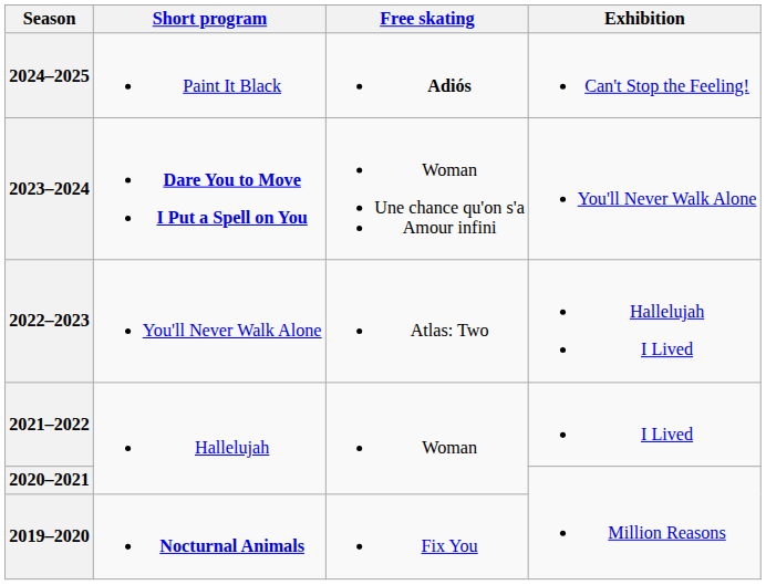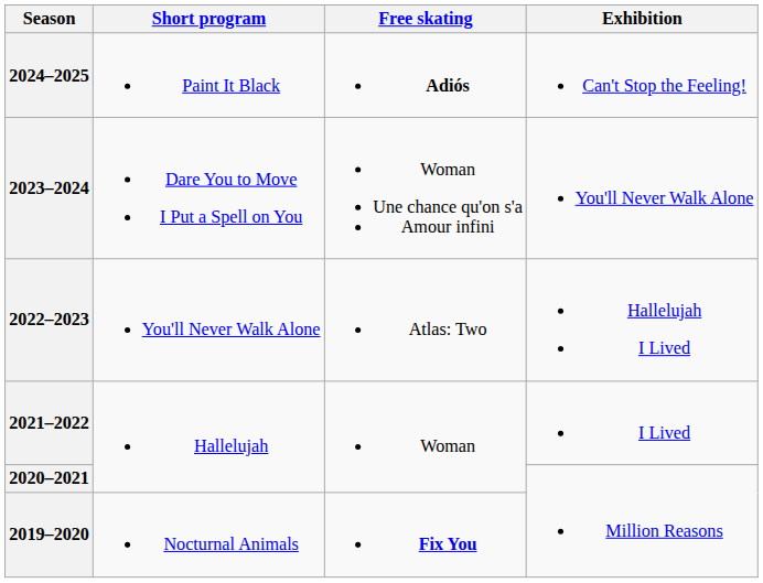2023–2024 | Short program: bold -> normal
2019–2020 | Short program: bold -> normal
2019–2020 | Free skating: normal -> bold
